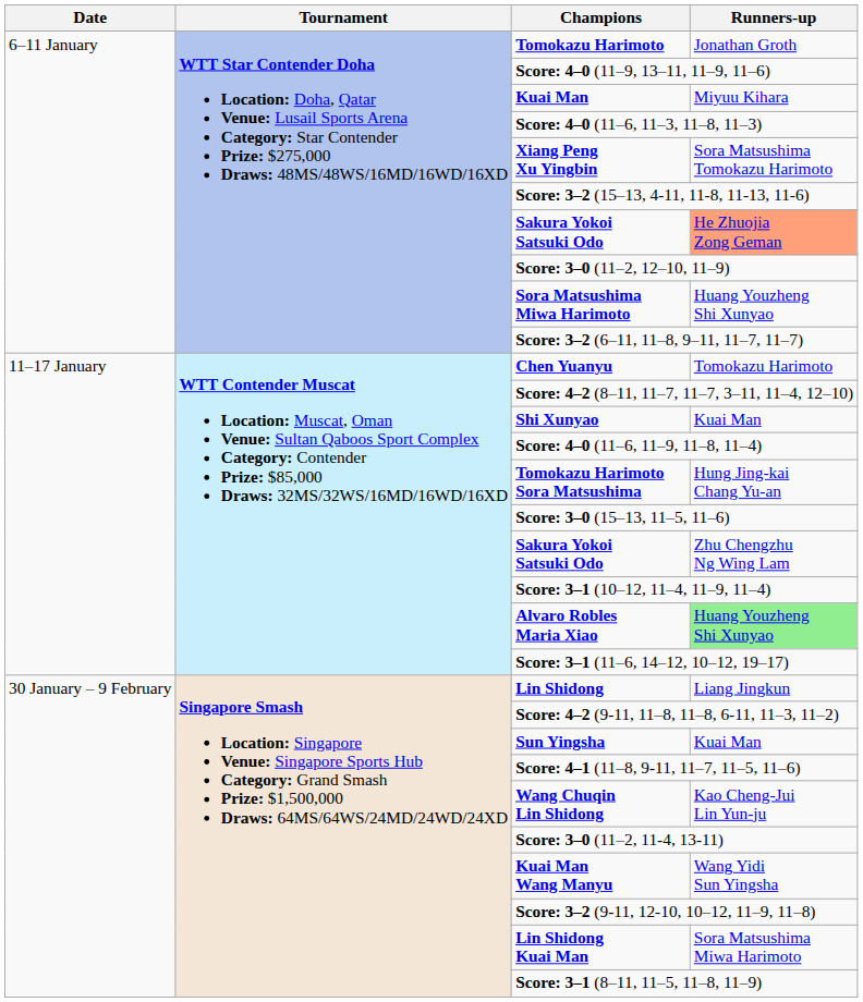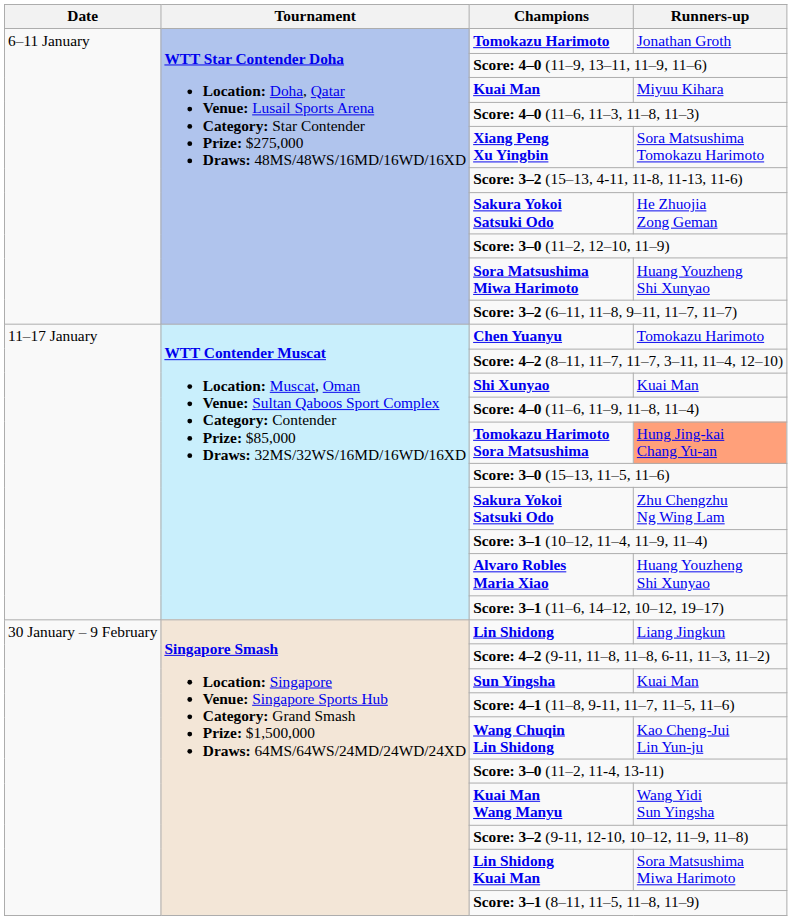Sakura Yokoi Satsuki Odo / He Zhuojia Zong Geman | Runners-up: lightsalmon background -> no background
Tomokazu Harimoto Sora Matsushima | Runners-up: no background -> lightsalmon background
Alvaro Robles Maria Xiao | Runners-up: lightgreen background -> no background
